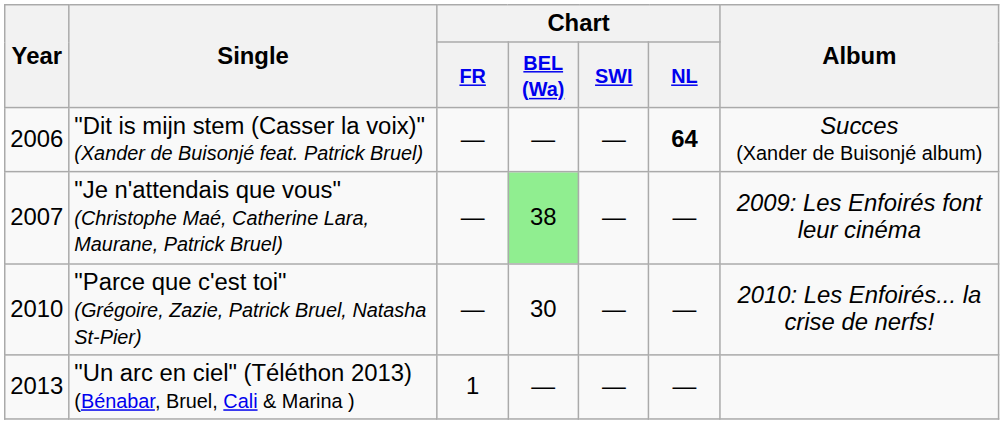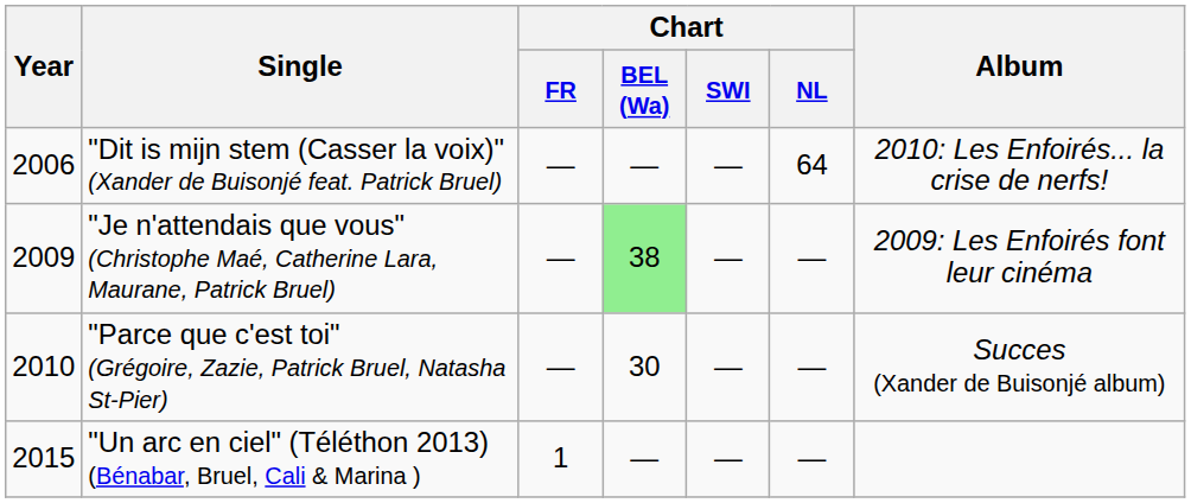row 3 | Chart / NL: bold -> normal
row 3 | Album: Succes (Xander de Buisonjé album) -> 2010: Les Enfoirés... la crise de nerfs!
row 4 | Year: 2007 -> 2009
row 5 | Album: 2010: Les Enfoirés... la crise de nerfs! -> Succes (Xander de Buisonjé album)
row 6 | Year: 2013 -> 2015
